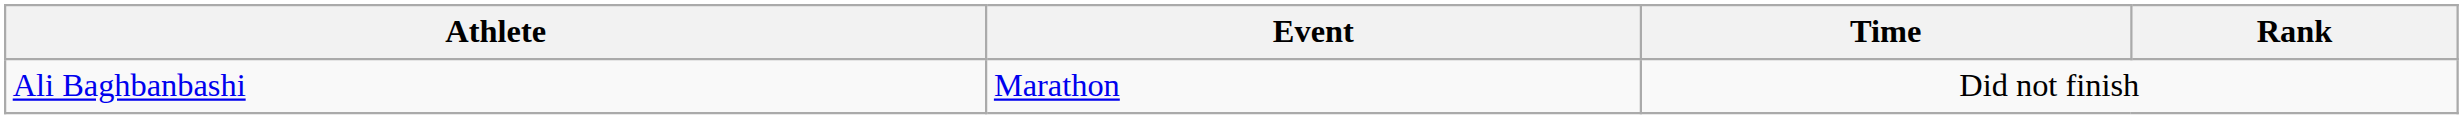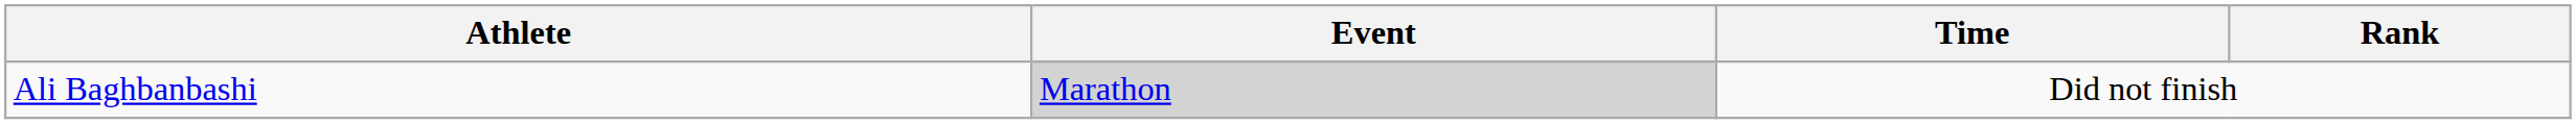Ali Baghbanbashi | Event: no background -> lightgrey background
